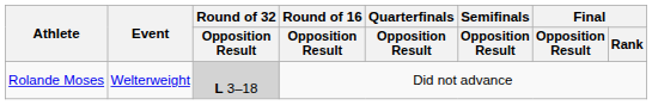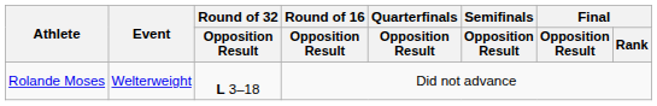Rolande Moses | Round of 32 / Opposition Result: lightgrey background -> no background
